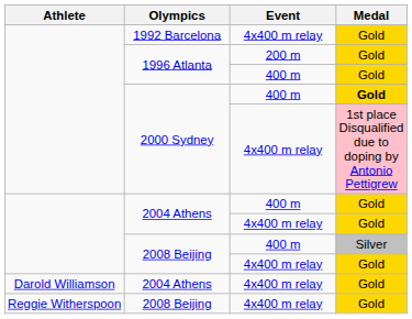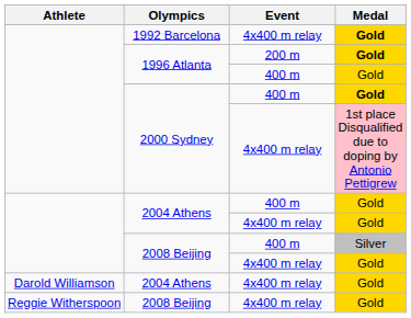1992 Barcelona | Medal: normal -> bold
1996 Atlanta / 200 m | Medal: normal -> bold
